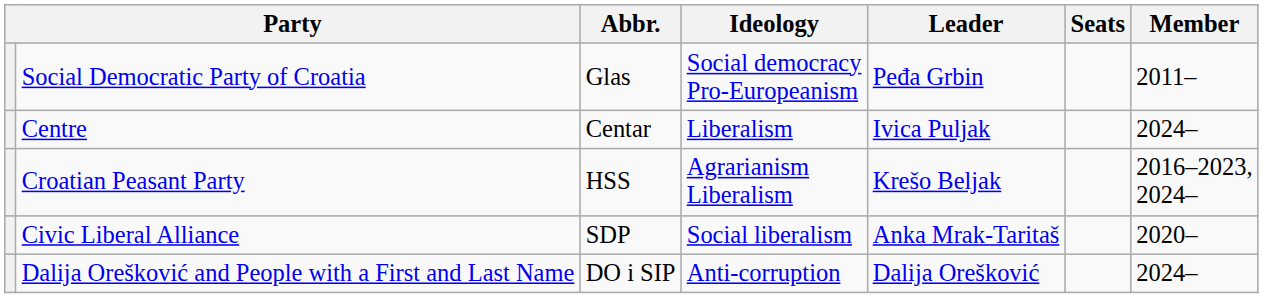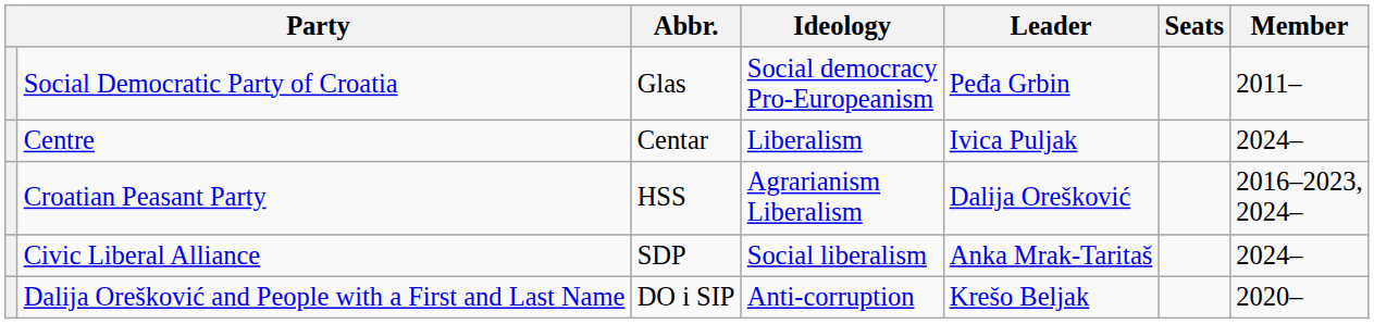Croatian Peasant Party | Leader: Krešo Beljak -> Dalija Orešković
Civic Liberal Alliance | Member: 2020– -> 2024–
Dalija Orešković and People with a First and Last Name | Leader: Dalija Orešković -> Krešo Beljak
Dalija Orešković and People with a First and Last Name | Member: 2024– -> 2020–
